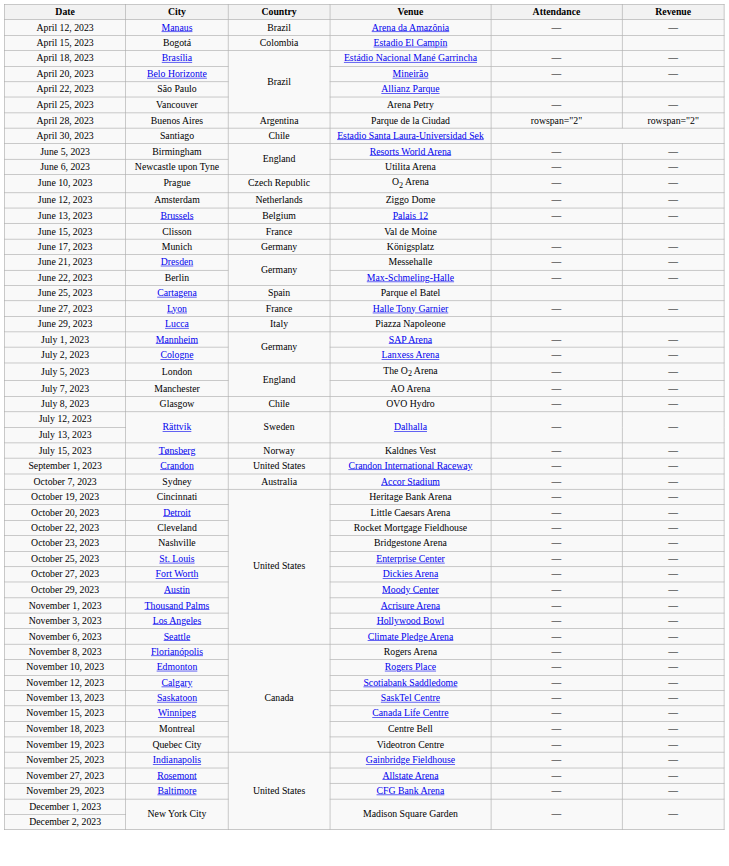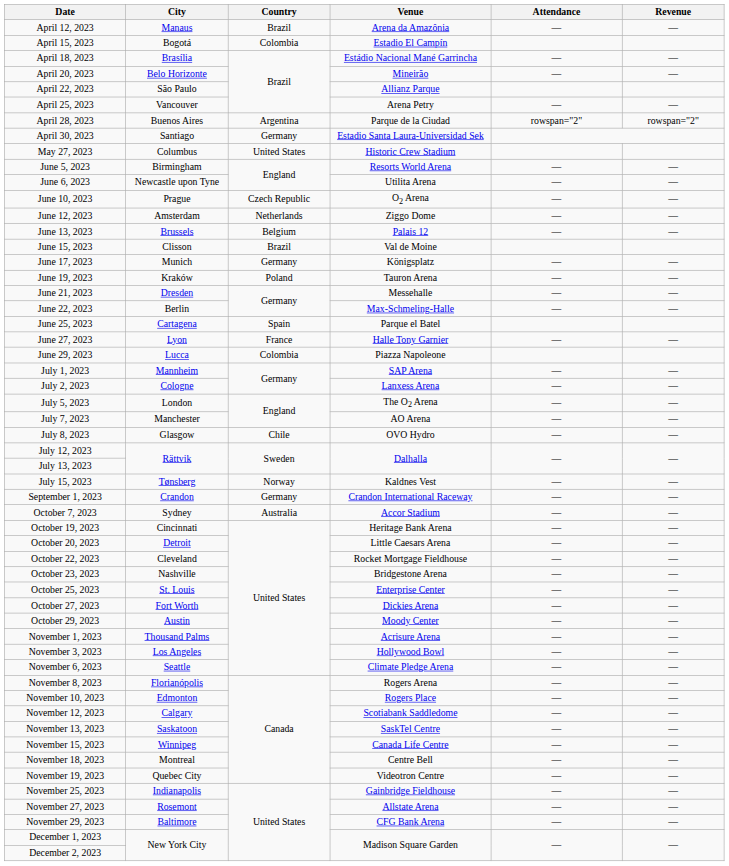April 30, 2023 | Country: Chile -> Germany
+ row: May 27, 2023 | Columbus | United States | Historic Crew Stadium
June 15, 2023 | Country: France -> Brazil
+ row: June 19, 2023 | Kraków | Poland | Tauron Arena | — | —
June 29, 2023 | Country: Italy -> Colombia
September 1, 2023 | Country: United States -> Germany
